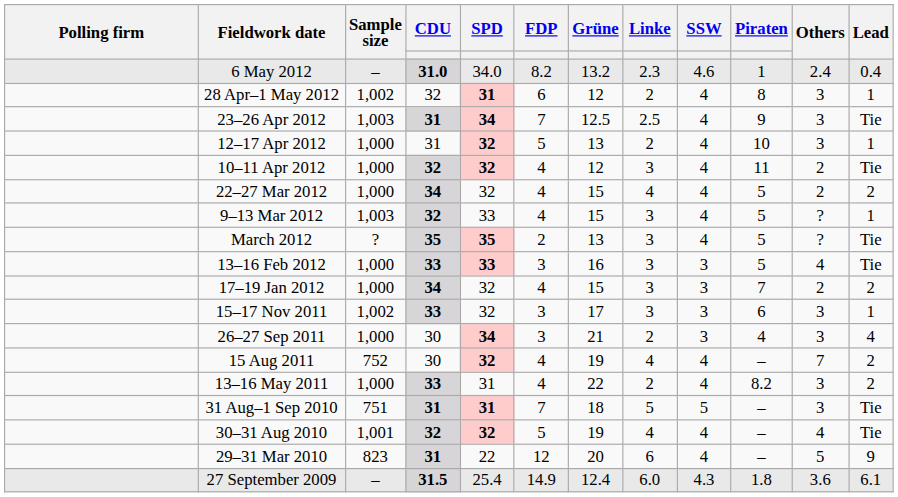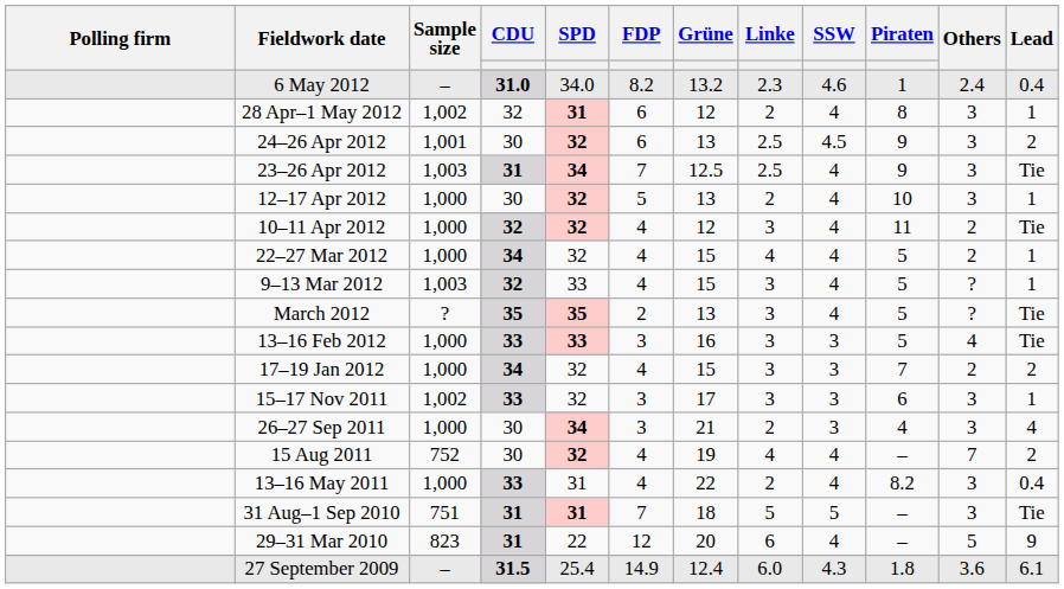+ row: 24–26 Apr 2012 | 1,001 | 30 | 32 | 6 | 13 | 2.5 | 4.5 | 9 | 3 | 2
12–17 Apr 2012 | CDU: 31 -> 30
22–27 Mar 2012 | Lead: 2 -> 1
13–16 May 2011 | Lead: 2 -> 0.4
- row: 30–31 Aug 2010 | 1,001 | 32 | 32 | 5 | 19 | 4 | 4 | – | 4 | Tie
